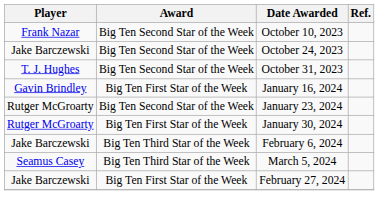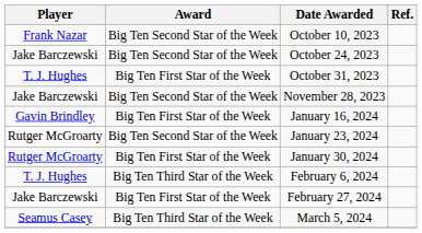October 31, 2023 | Award: Big Ten Second Star of the Week -> Big Ten First Star of the Week
+ row: Jake Barczewski | Big Ten Second Star of the Week | November 28, 2023
February 6, 2024 | Player: Jake Barczewski -> T. J. Hughes
rows swapped: February 27, 2024 <-> March 5, 2024
